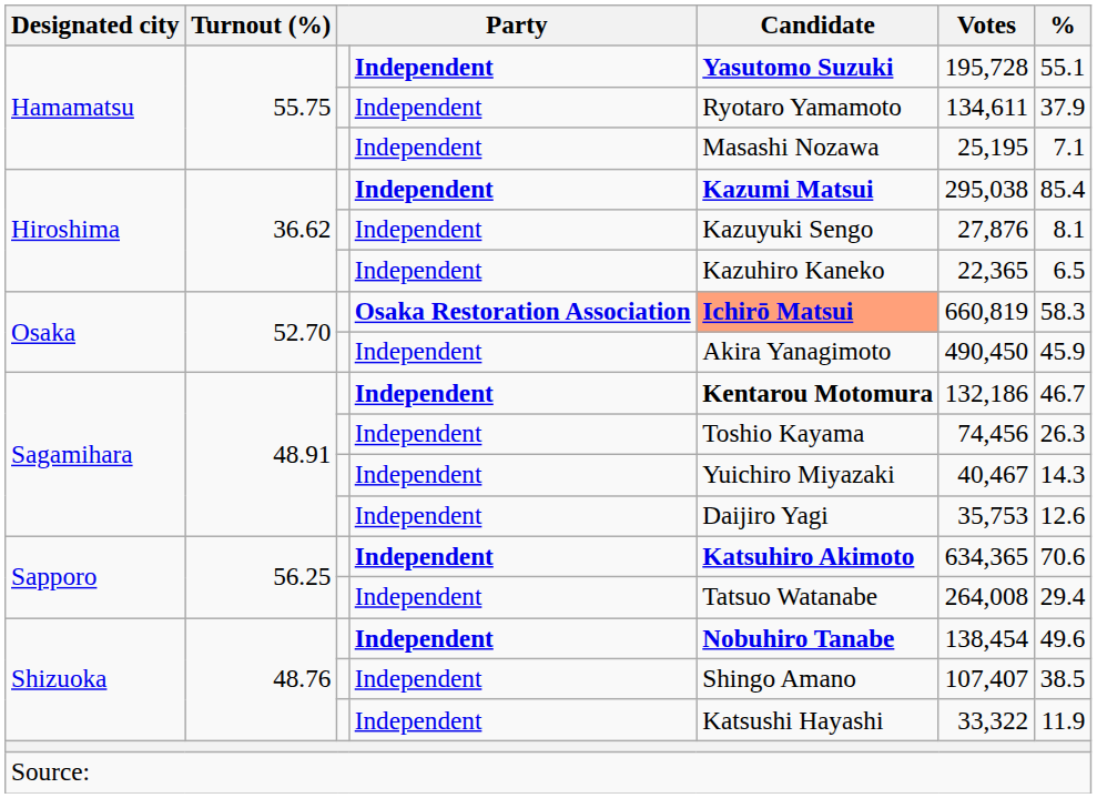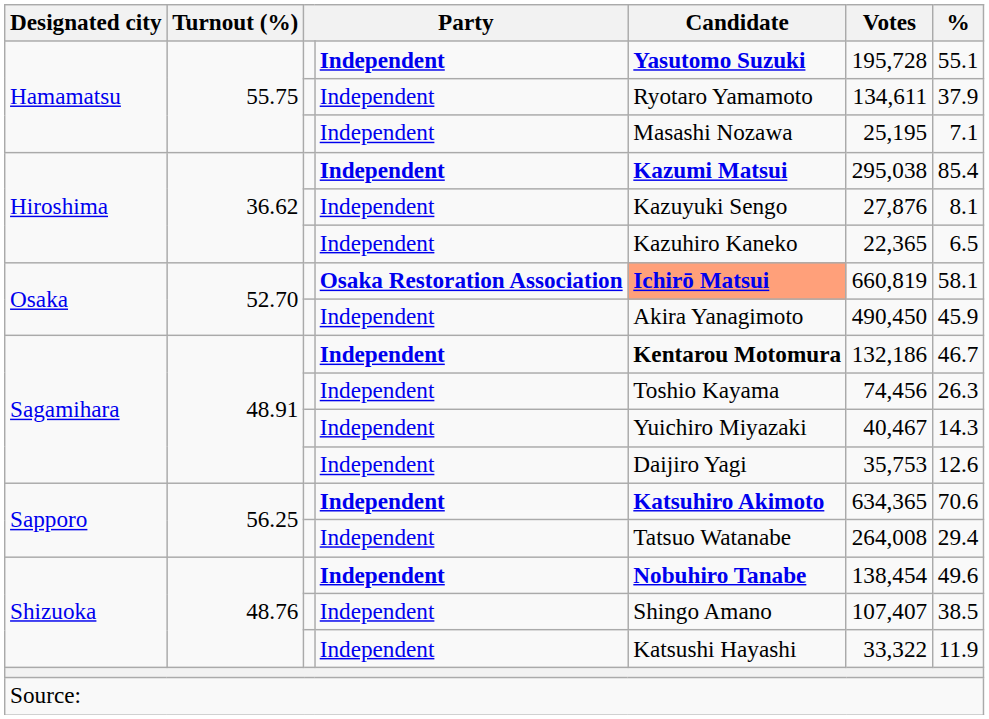Osaka / Osaka Restoration Association | %: 58.3 -> 58.1
